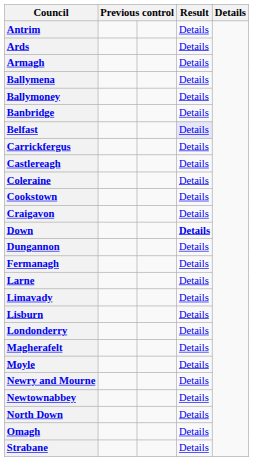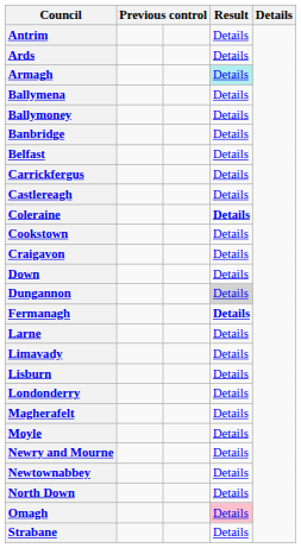Armagh | column 4: no background -> paleturquoise background
Belfast | column 4: lavender background -> no background
Coleraine | column 4: normal -> bold
Down | column 4: bold -> normal
Dungannon | column 4: no background -> lightgrey background
Fermanagh | column 4: normal -> bold
Omagh | column 4: no background -> pink background
